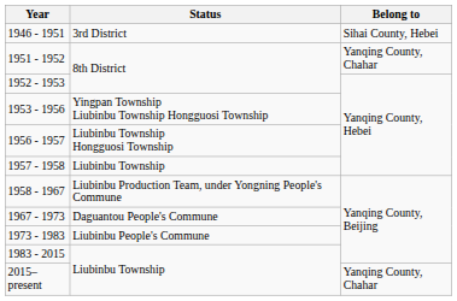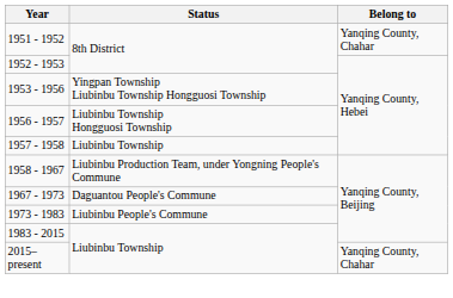- row: 1946 - 1951 | 3rd District | Sihai County, Hebei
